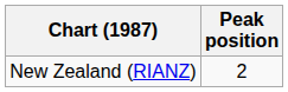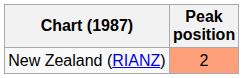New Zealand (RIANZ) | Peak position: no background -> lightsalmon background
